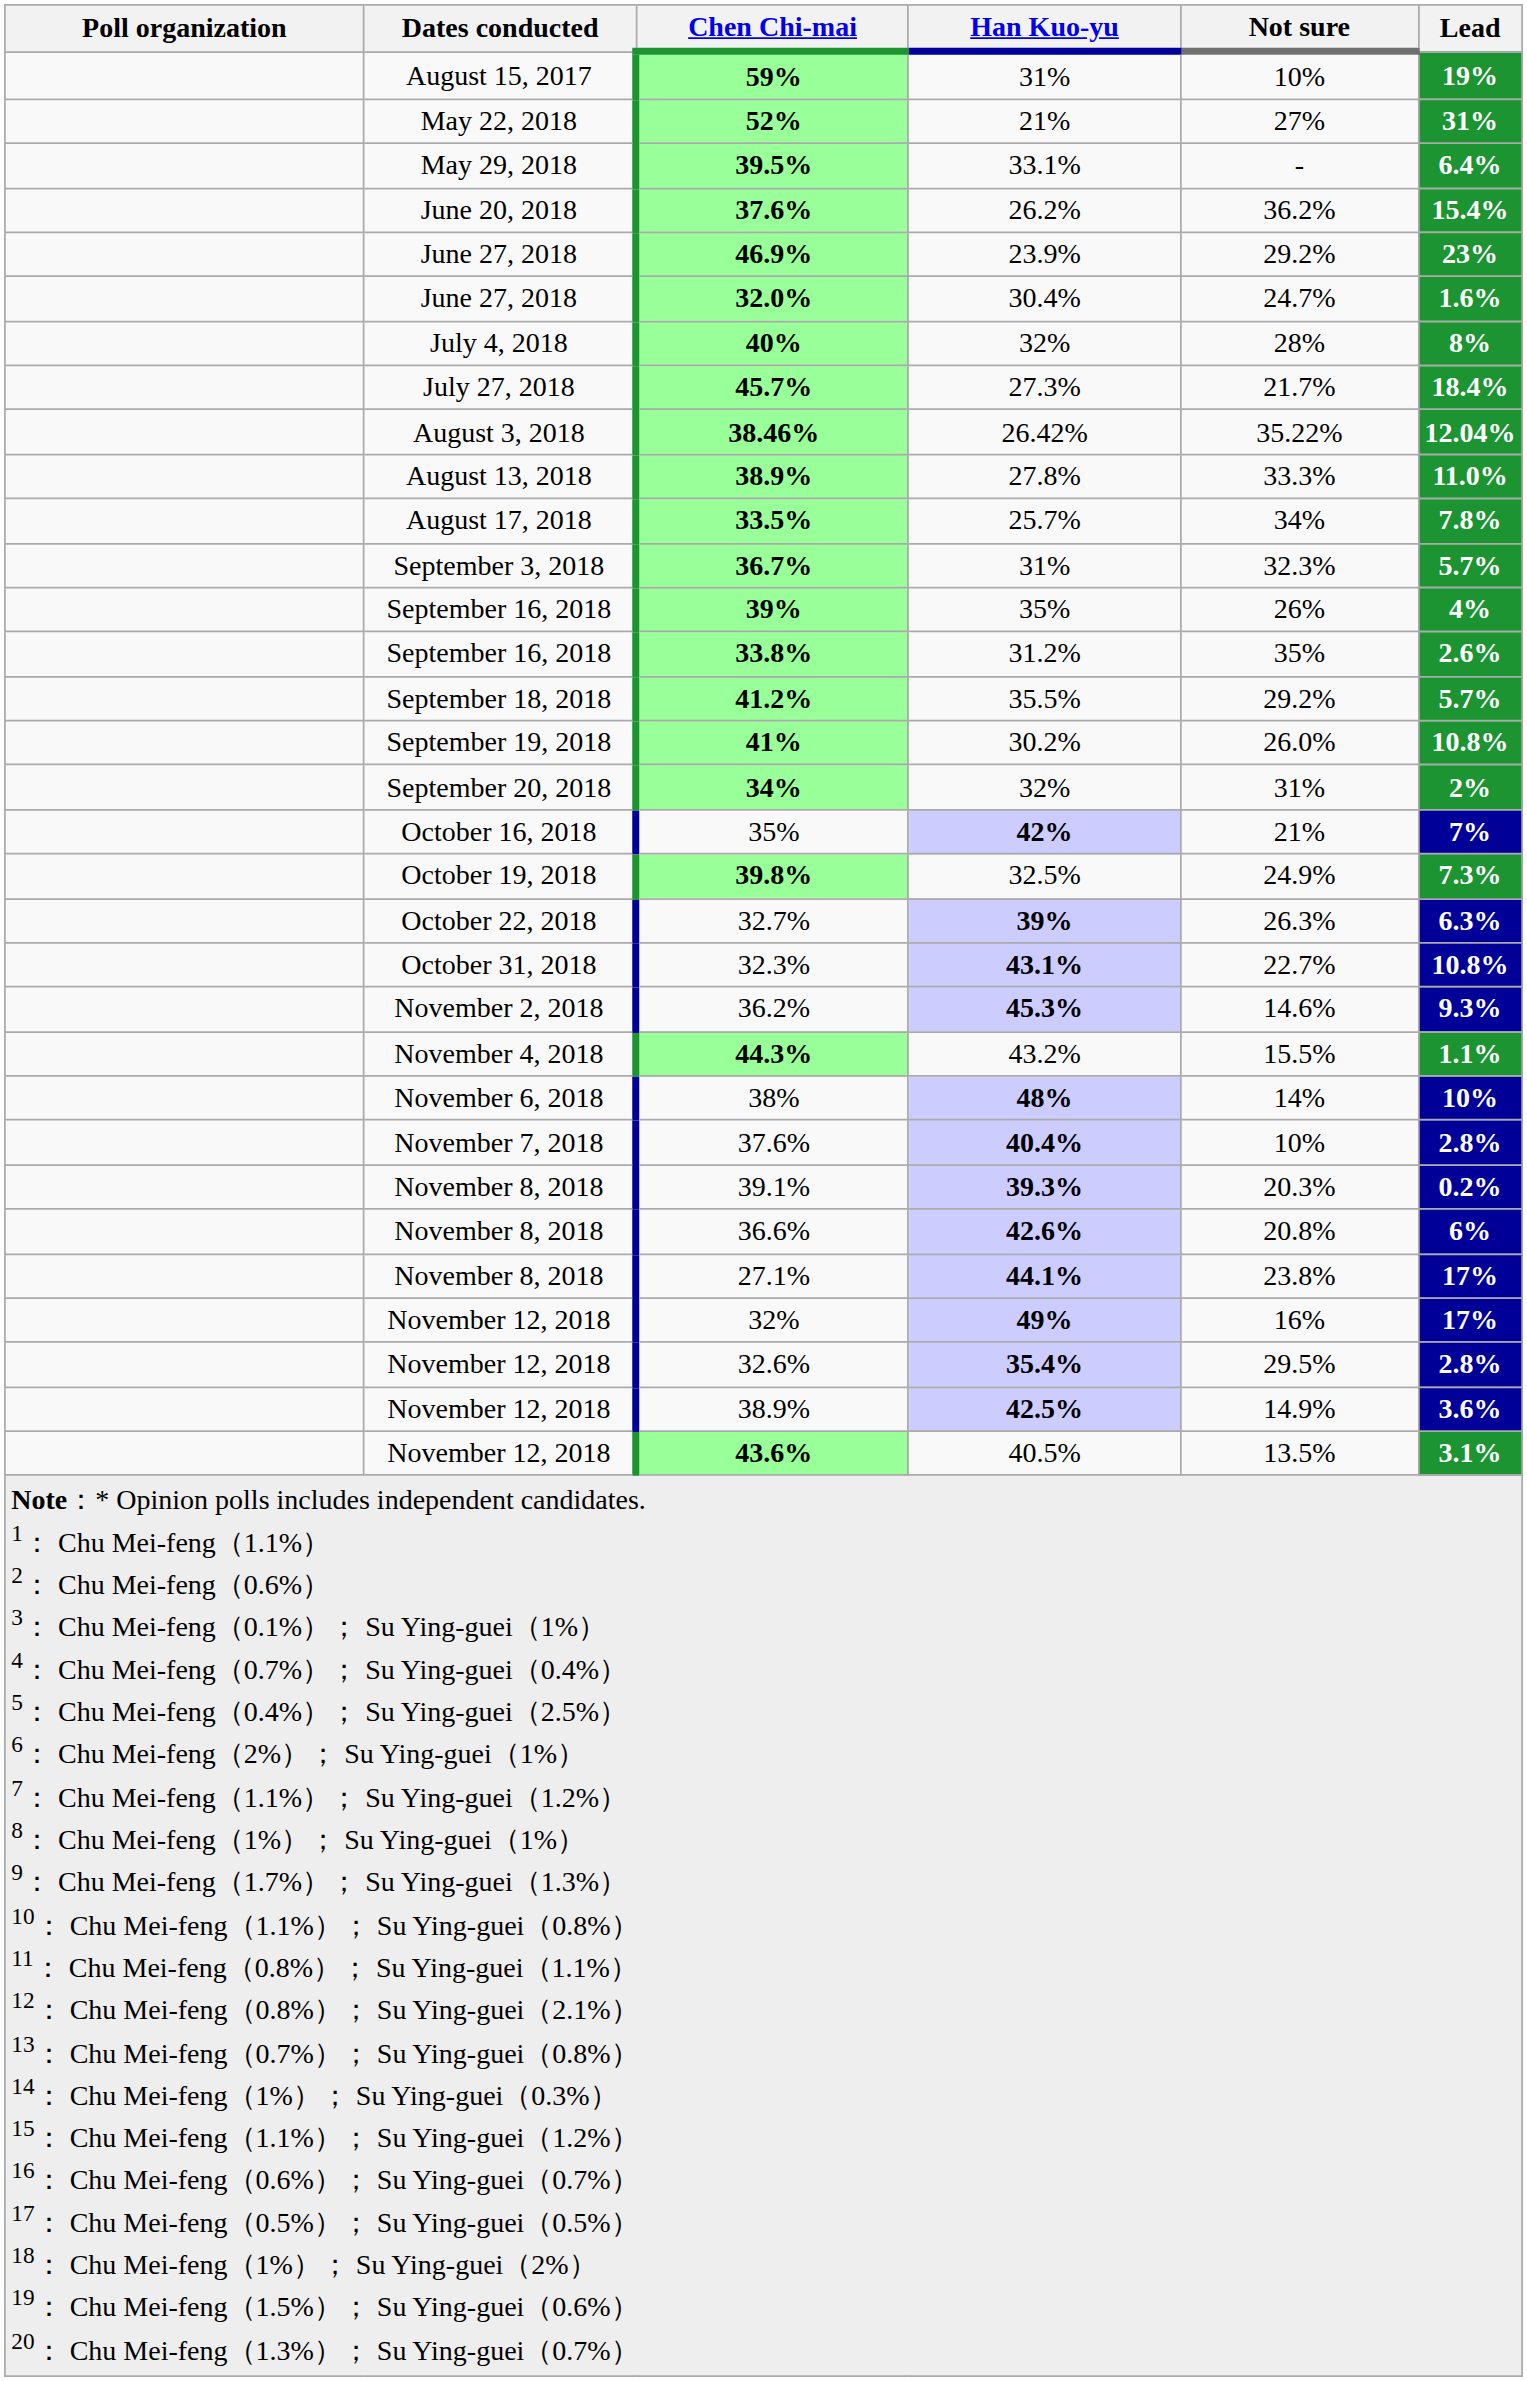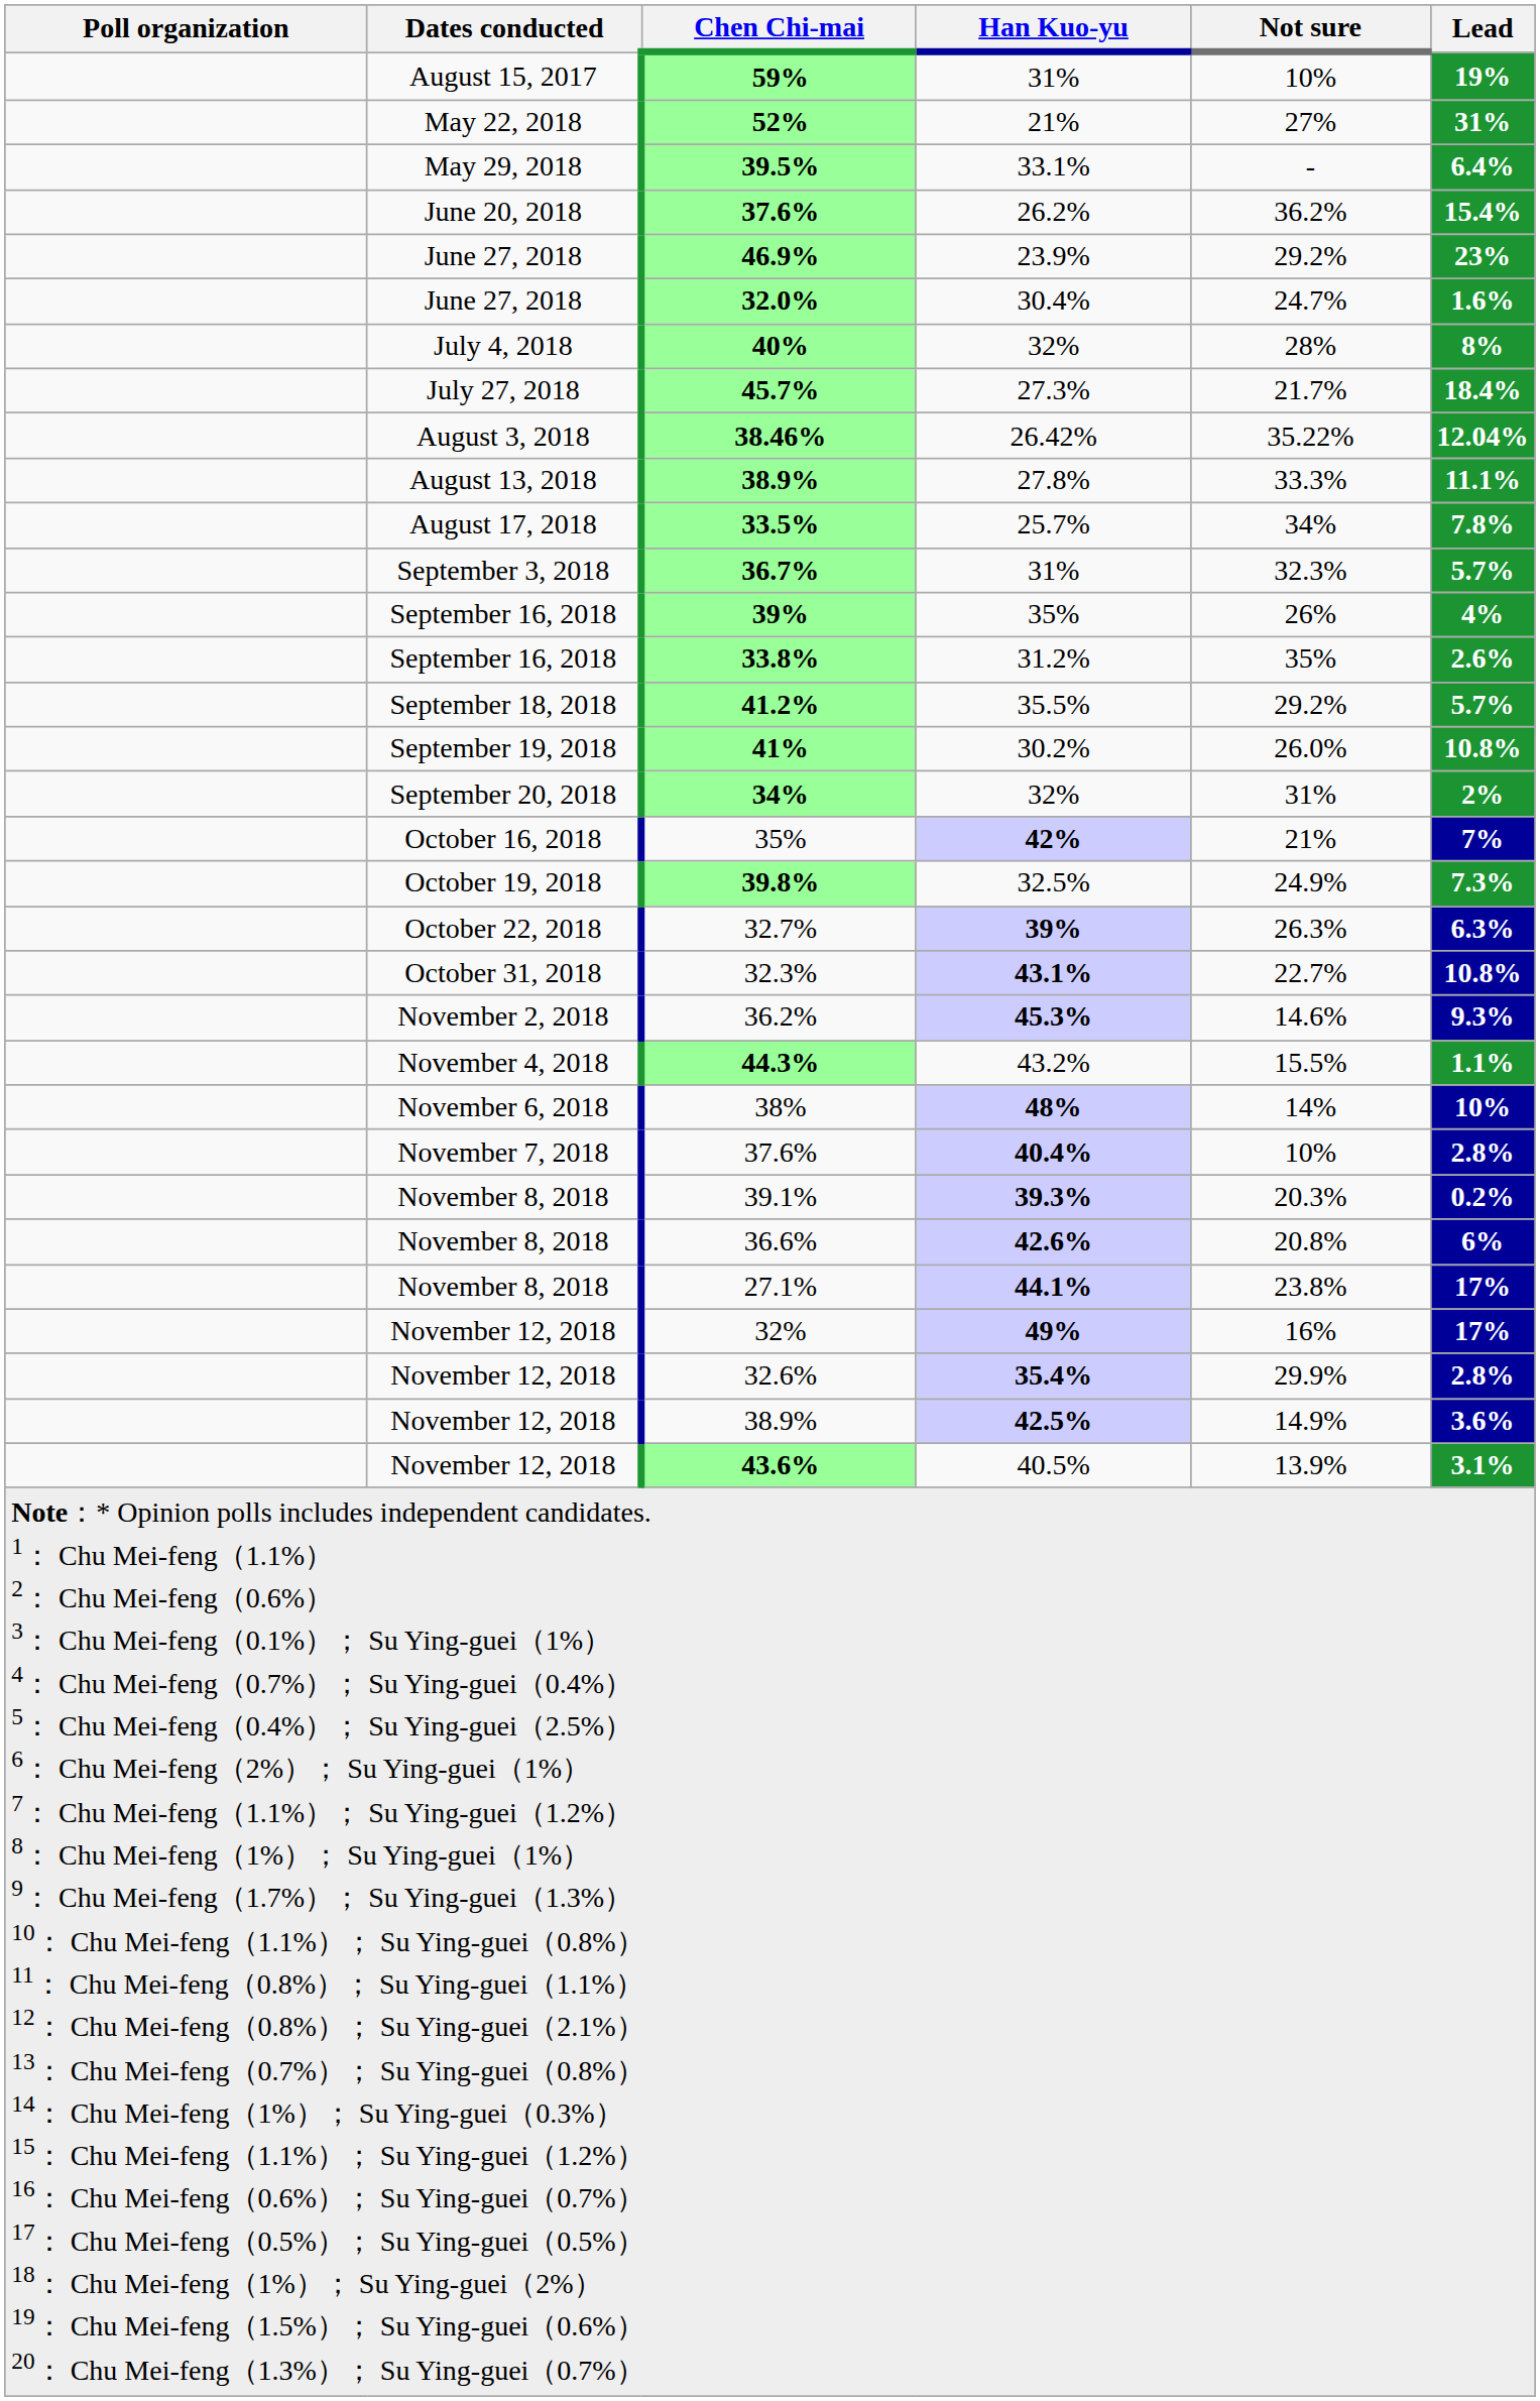38.9% / 27.8% | Lead: 11.0% -> 11.1%
32.6% | Not sure: 29.5% -> 29.9%
43.6% | Not sure: 13.5% -> 13.9%
